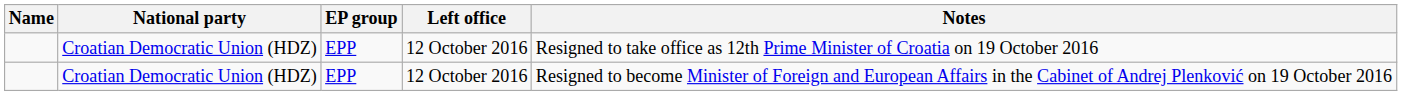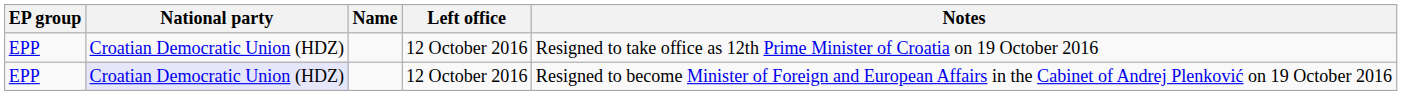columns swapped: Name <-> EP group
row 3 | National party: no background -> lavender background
